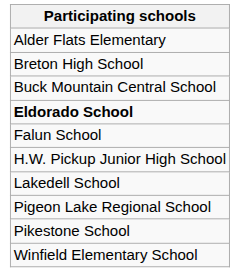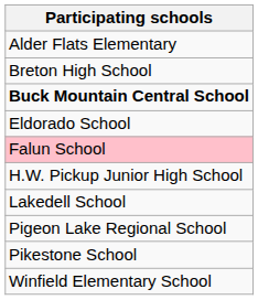row 4 | column 1: normal -> bold
row 5 | column 1: bold -> normal
row 6 | column 1: no background -> pink background
